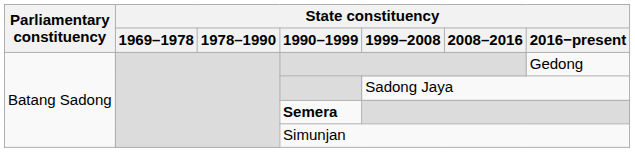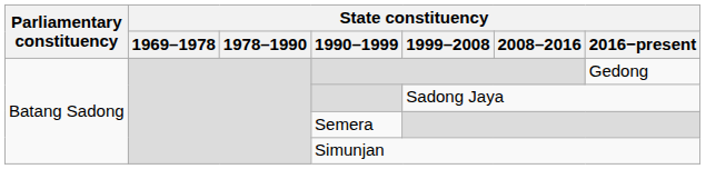Semera | State constituency / 1990–1999: bold -> normal
